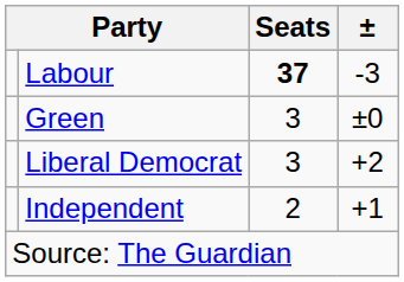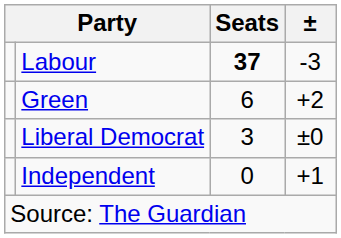Green | Seats: 3 -> 6
Green | ±: ±0 -> +2
Liberal Democrat | ±: +2 -> ±0
Independent | Seats: 2 -> 0
